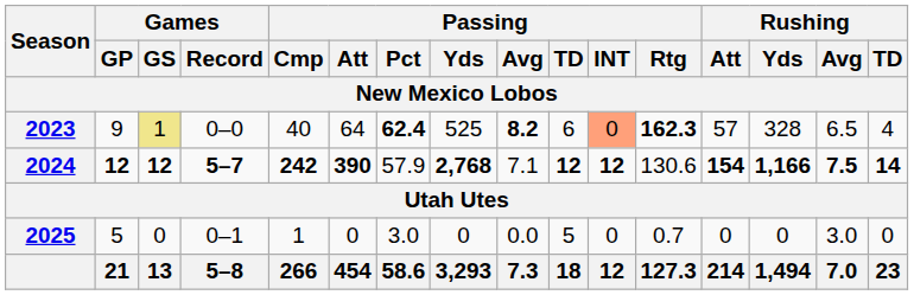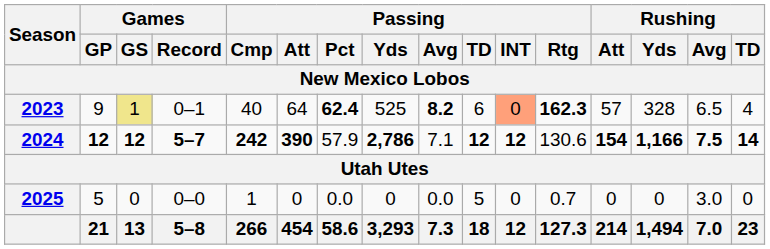2023 | Games / Record: 0–0 -> 0–1
2024 | Passing / Yds: 2,768 -> 2,786
2025 | Games / Record: 0–1 -> 0–0
2025 | Passing / Pct: 3.0 -> 0.0
